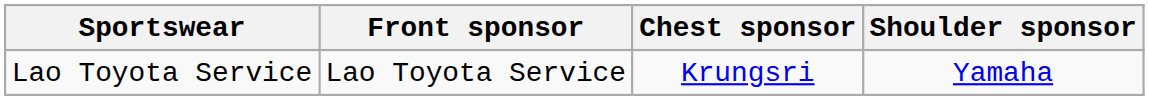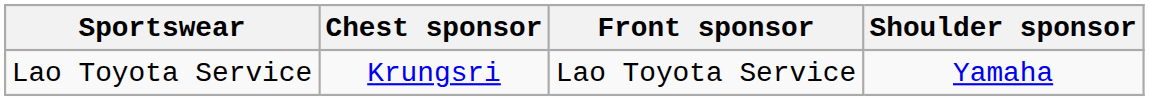columns swapped: Front sponsor <-> Chest sponsor
